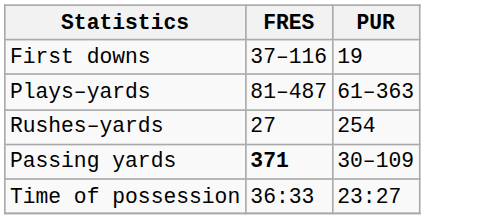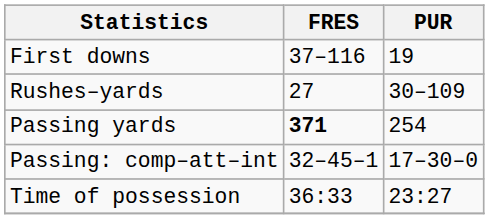- row: Plays–yards | 81–487 | 61–363
Rushes–yards | PUR: 254 -> 30–109
Passing yards | PUR: 30–109 -> 254
+ row: Passing: comp–att–int | 32–45–1 | 17–30–0
